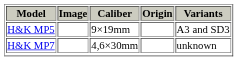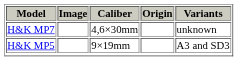rows swapped: H&K MP5 <-> H&K MP7
